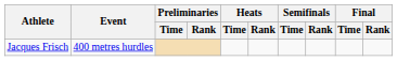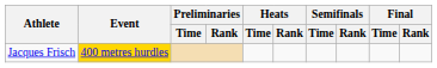Jacques Frisch | Event: no background -> gold background
